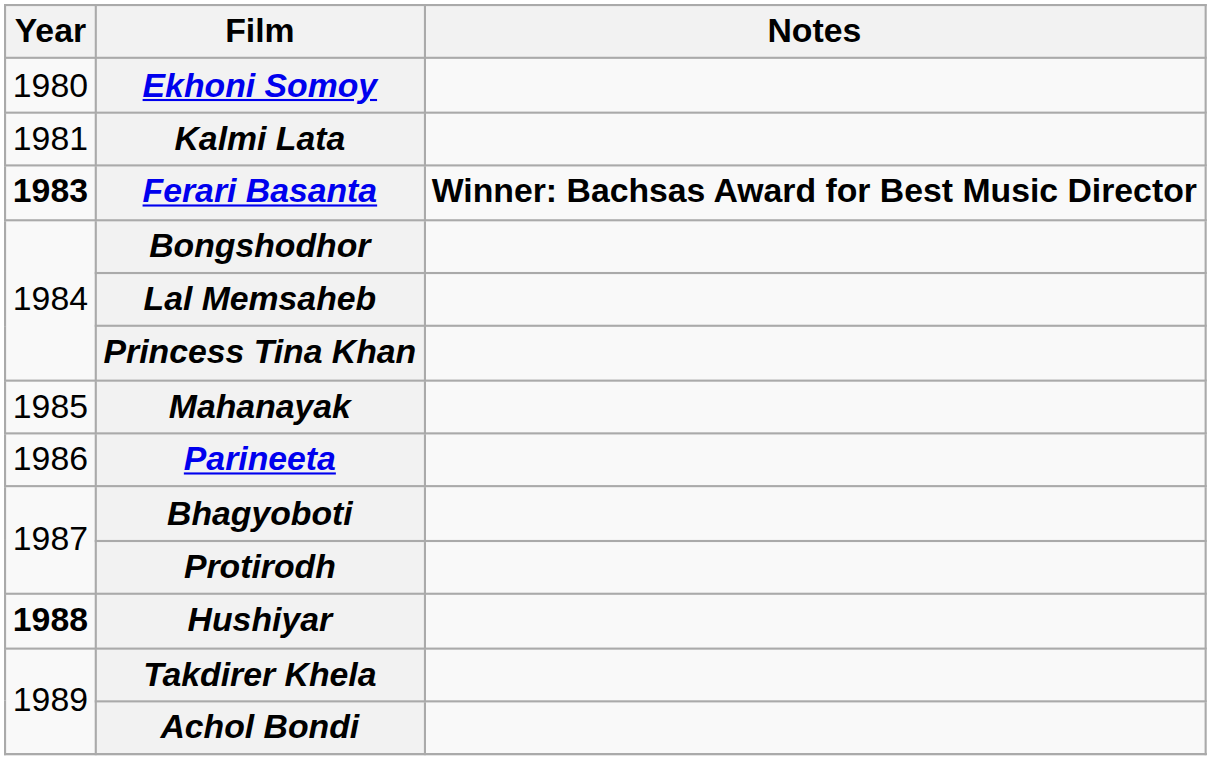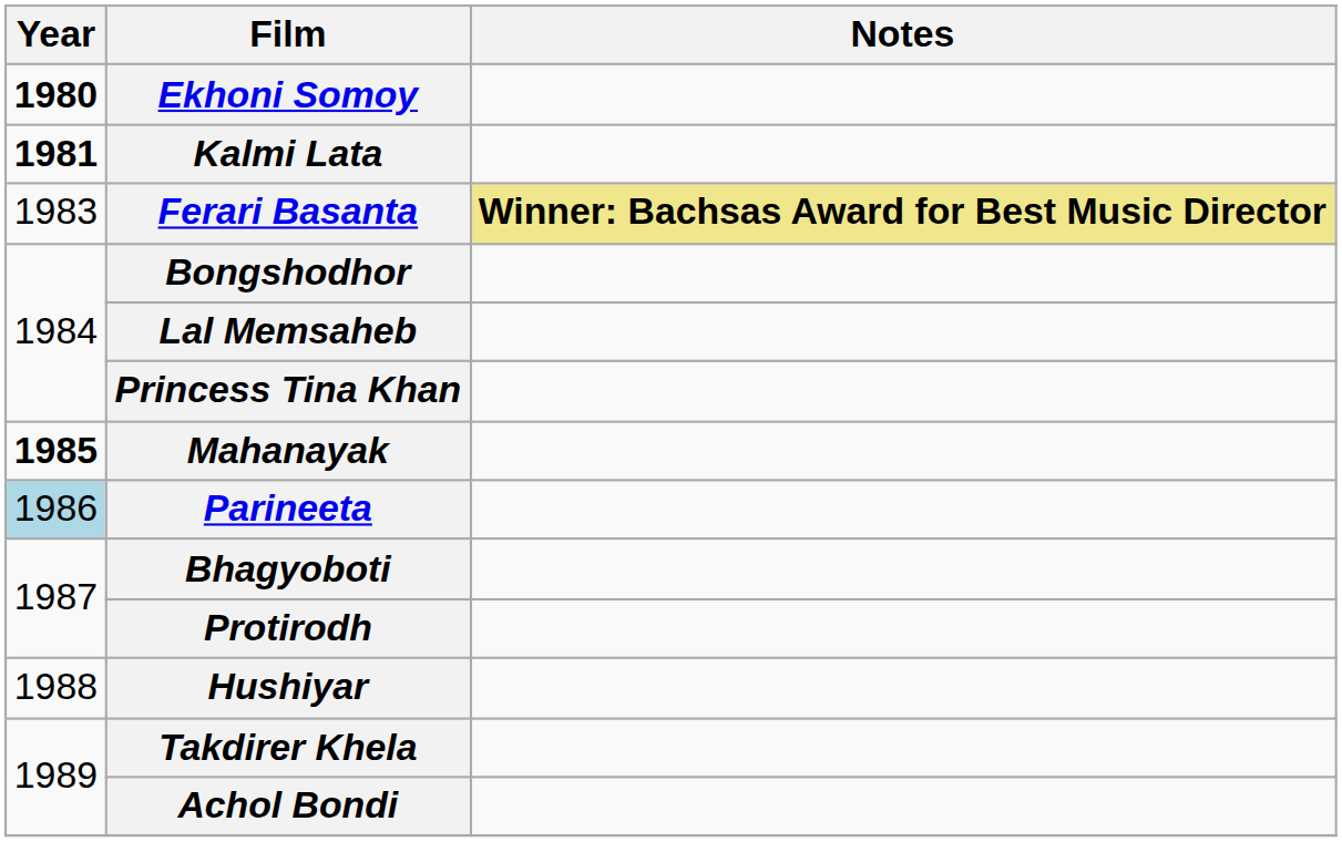Ekhoni Somoy | Year: normal -> bold
Kalmi Lata | Year: normal -> bold
Ferari Basanta | Year: bold -> normal
Ferari Basanta | Notes: no background -> khaki background
Mahanayak | Year: normal -> bold
Parineeta | Year: no background -> lightblue background
Hushiyar | Year: bold -> normal
